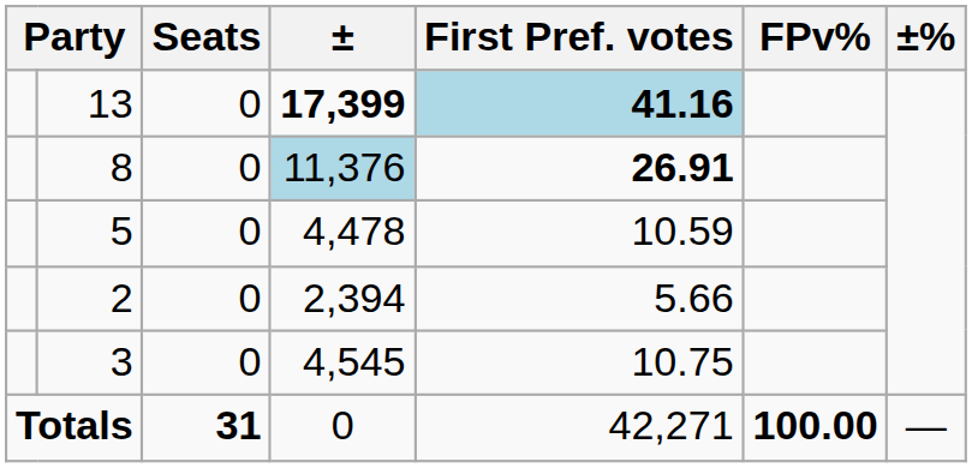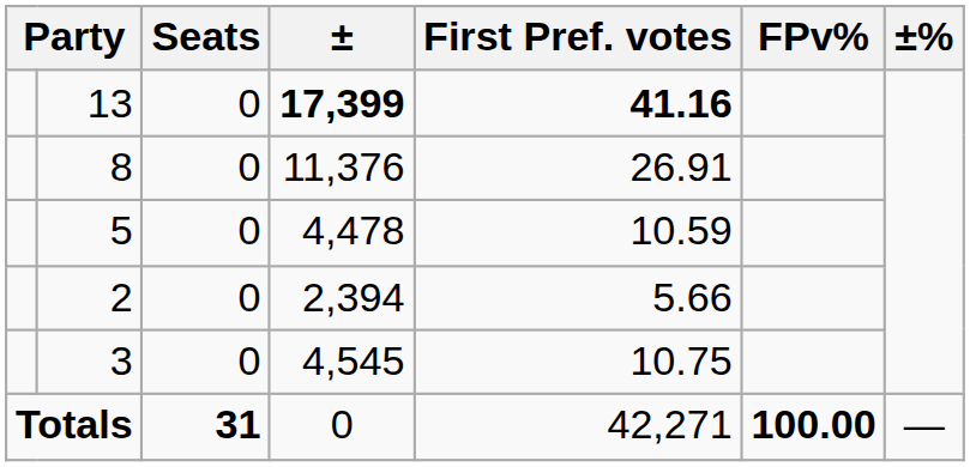13 | First Pref. votes: lightblue background -> no background
8 | ±: lightblue background -> no background
8 | First Pref. votes: bold -> normal
